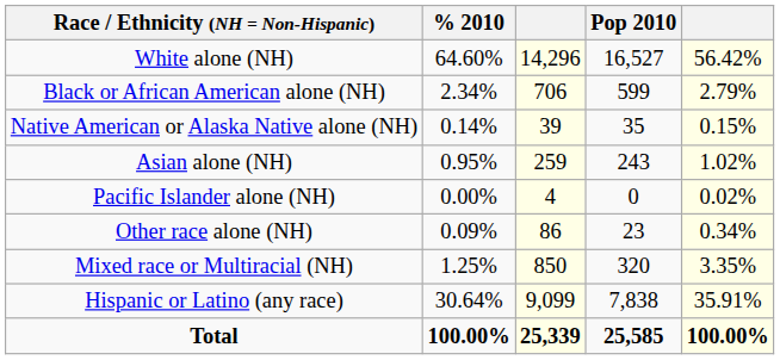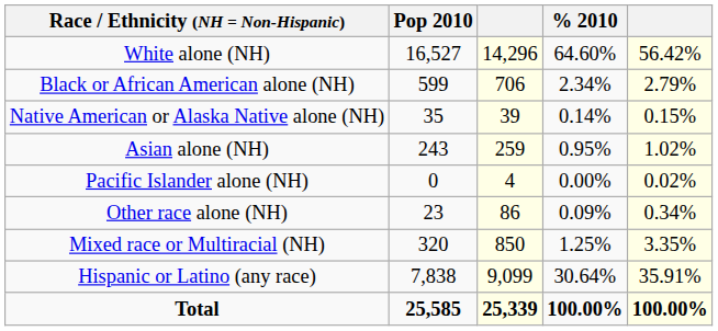columns swapped: Pop 2010 <-> % 2010
